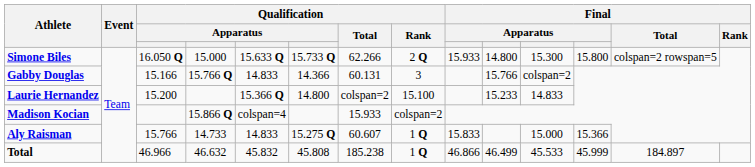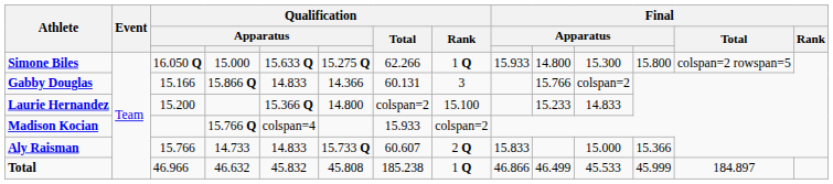Simone Biles | column 6: 15.733 Q -> 15.275 Q
Simone Biles | Qualification / Rank: 2 Q -> 1 Q
Gabby Douglas | column 4: 15.766 Q -> 15.866 Q
Madison Kocian | column 4: 15.866 Q -> 15.766 Q
Aly Raisman | column 6: 15.275 Q -> 15.733 Q
Aly Raisman | Qualification / Rank: 1 Q -> 2 Q
